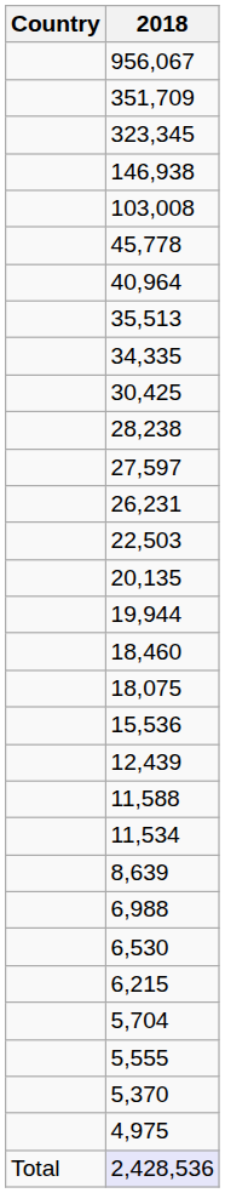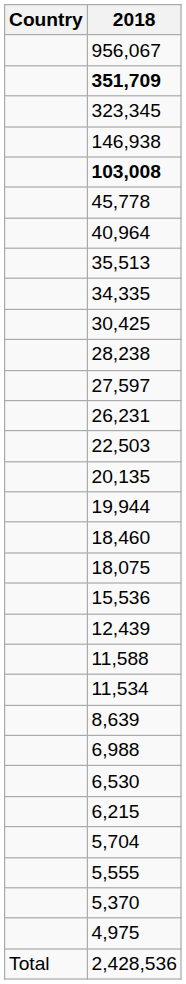351,709 | 2018: normal -> bold
103,008 | 2018: normal -> bold
2,428,536 | 2018: lavender background -> no background
